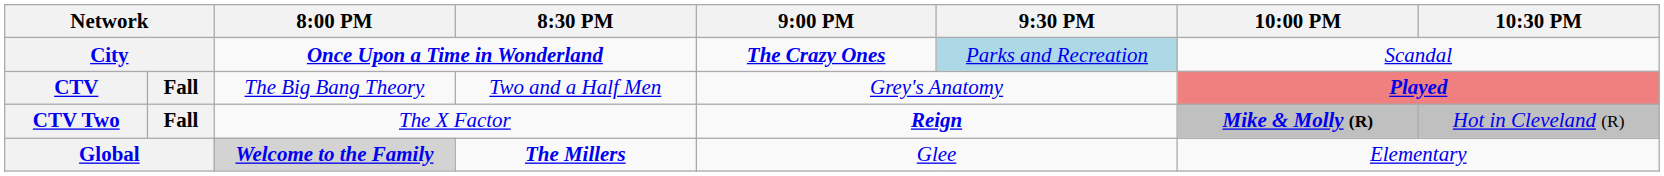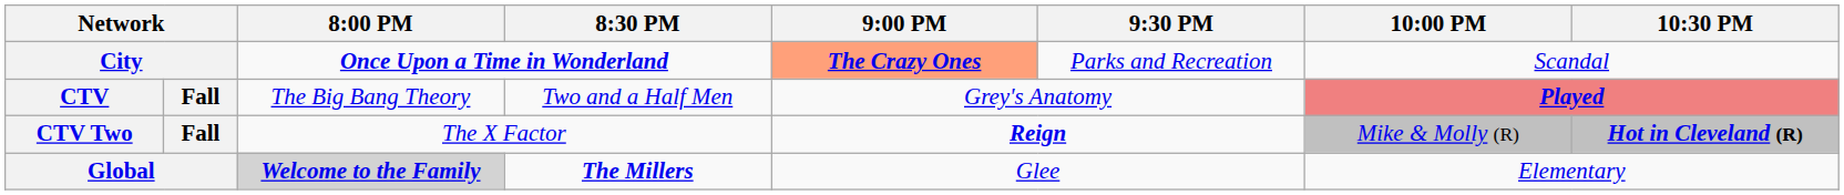City | 9:00 PM: no background -> lightsalmon background
City | 9:30 PM: lightblue background -> no background
CTV Two | 10:00 PM: bold -> normal
CTV Two | 10:30 PM: normal -> bold
